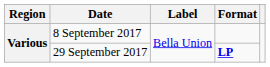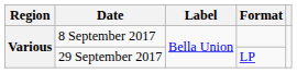29 September 2017 | Format: bold -> normal
